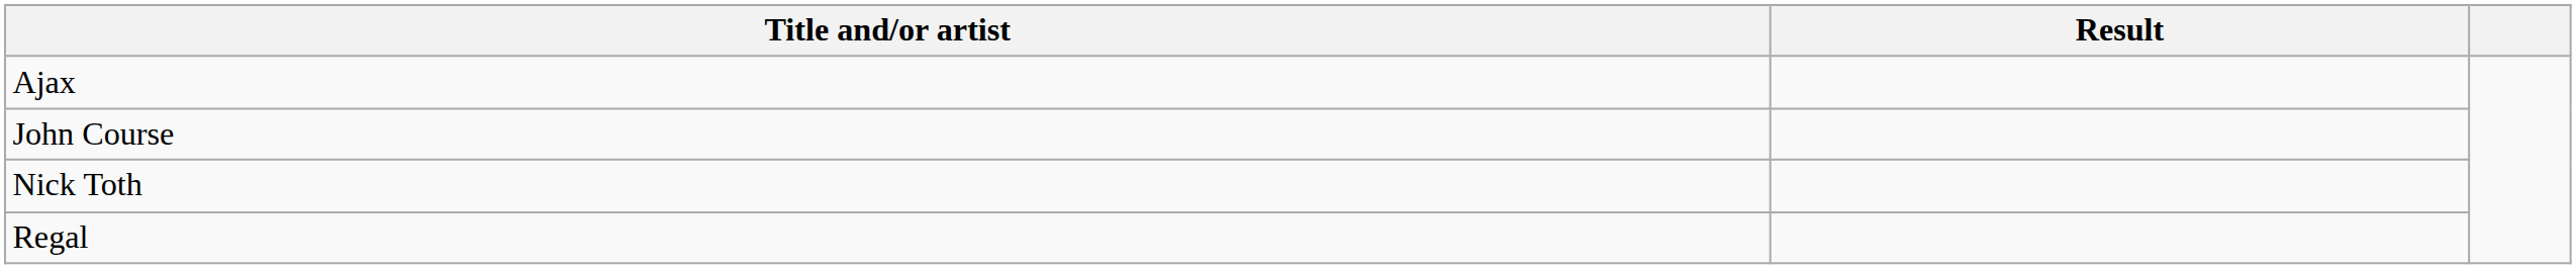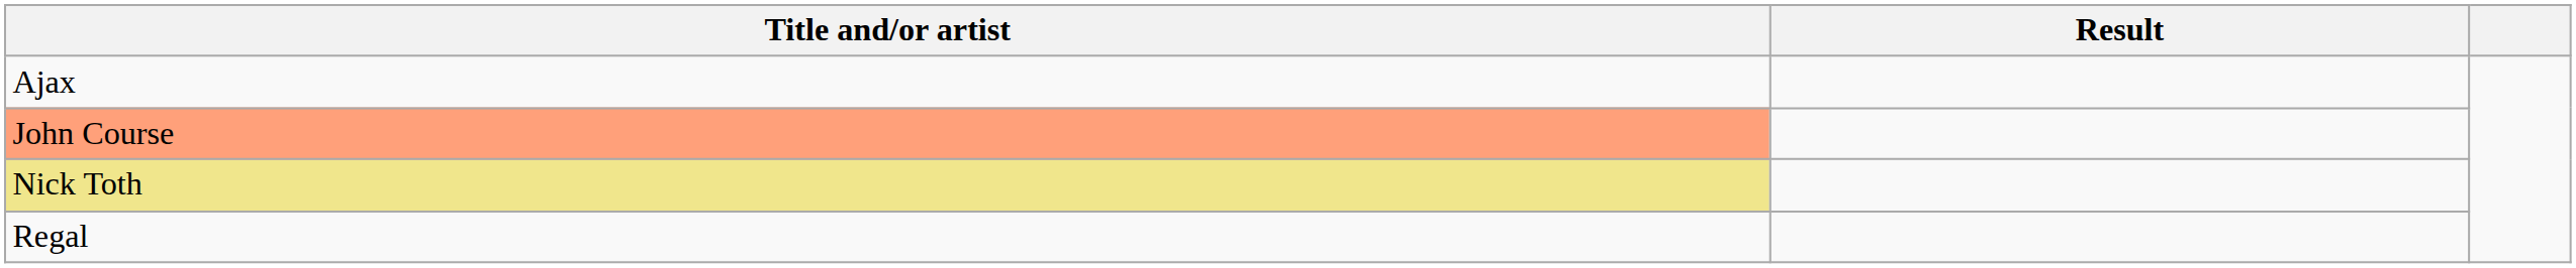John Course | Title and/or artist: no background -> lightsalmon background
Nick Toth | Title and/or artist: no background -> khaki background
